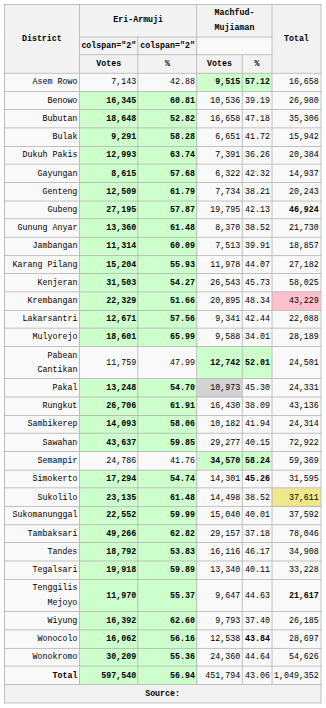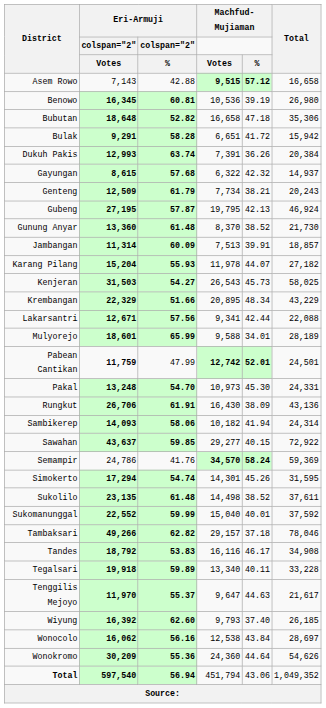Gubeng | Total: bold -> normal
Krembangan | Total: pink background -> no background
Pabean Cantikan | Eri-Armuji / colspan="2" / Votes: normal -> bold
Pakal | Machfud-Mujiaman / Votes: lightgrey background -> no background
Simokerto | Machfud-Mujiaman / %: bold -> normal
Sukolilo | Total: khaki background -> no background
Tenggilis Mejoyo | Total: bold -> normal
Wonocolo | Machfud-Mujiaman / %: bold -> normal
